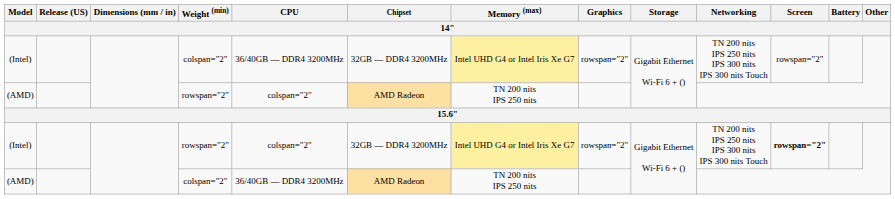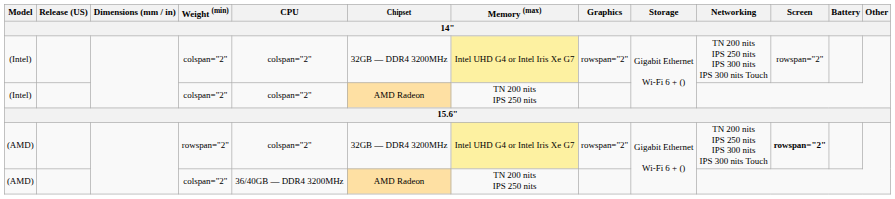row 3 | CPU: 36/40GB — DDR4 3200MHz -> colspan="2"
row 4 | Model: (AMD) -> (Intel)
row 4 | Weight (min): rowspan="2" -> colspan="2"
row 6 | Model: (Intel) -> (AMD)
